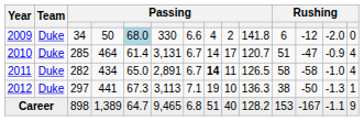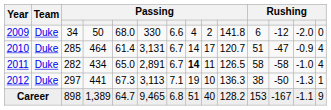2009 | column 5: lightblue background -> no background
